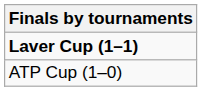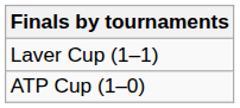row 2 | column 1: bold -> normal
